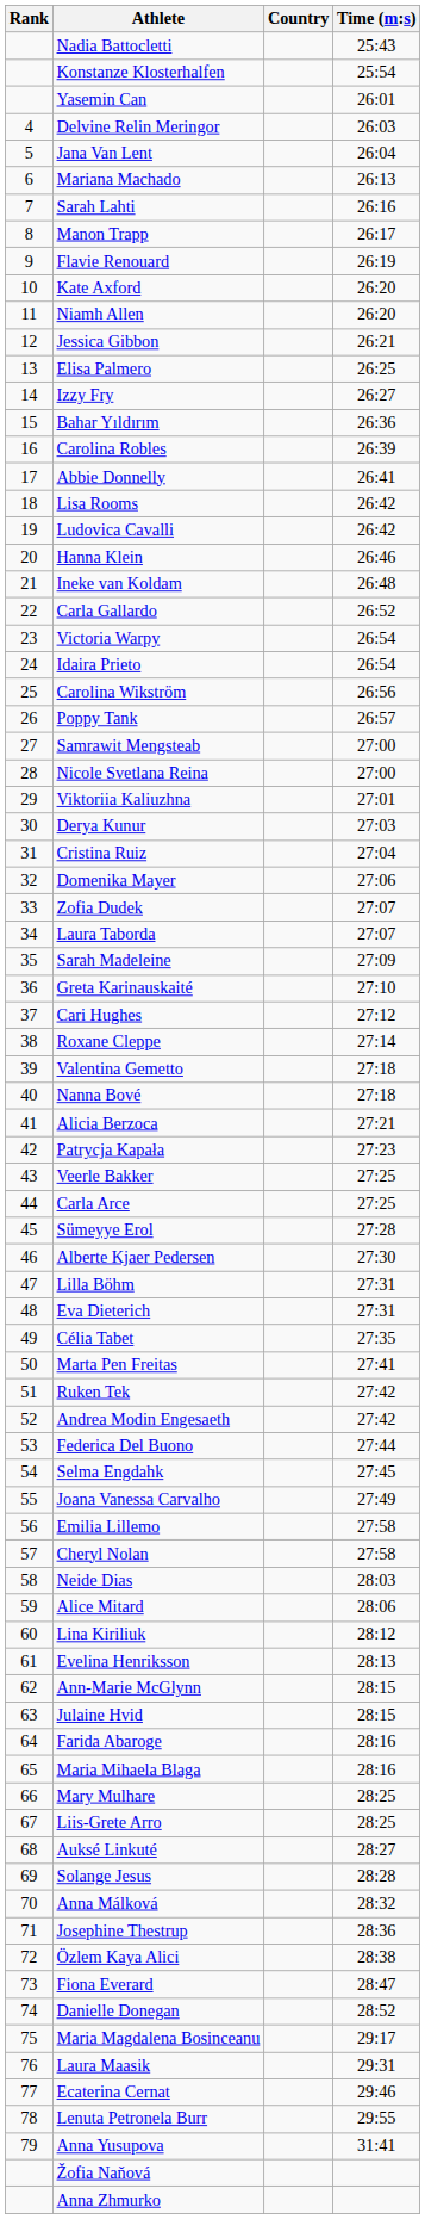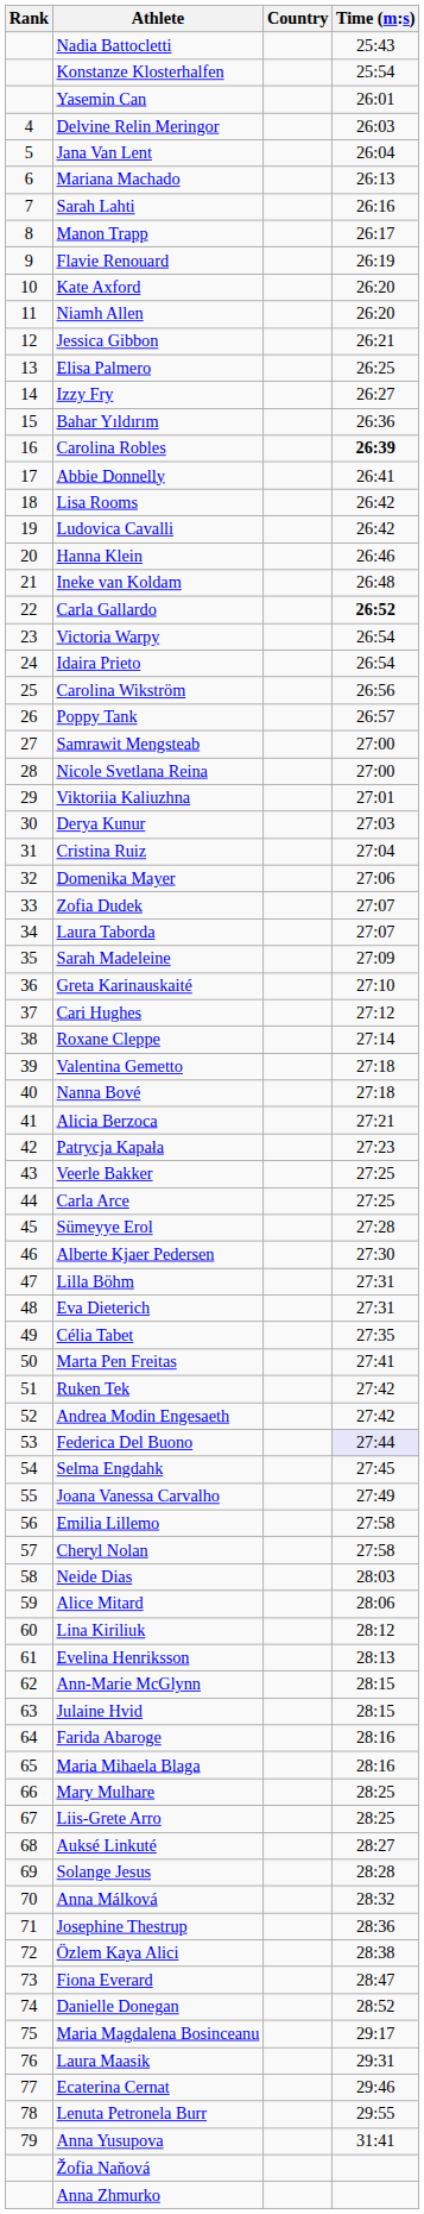Carolina Robles | Time (m:s): normal -> bold
Carla Gallardo | Time (m:s): normal -> bold
Federica Del Buono | Time (m:s): no background -> lavender background
